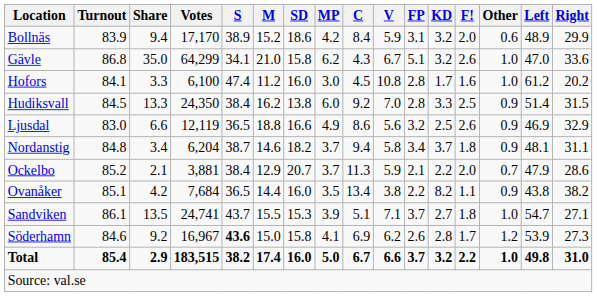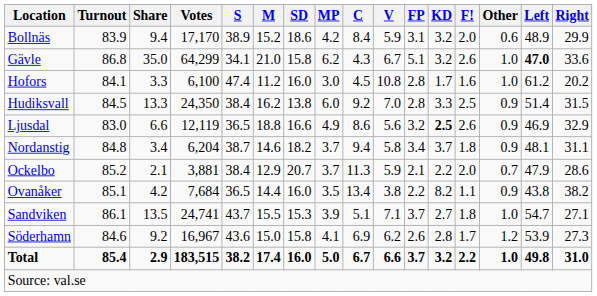Gävle | Left: normal -> bold
Ljusdal | KD: normal -> bold
Söderhamn | S: bold -> normal
